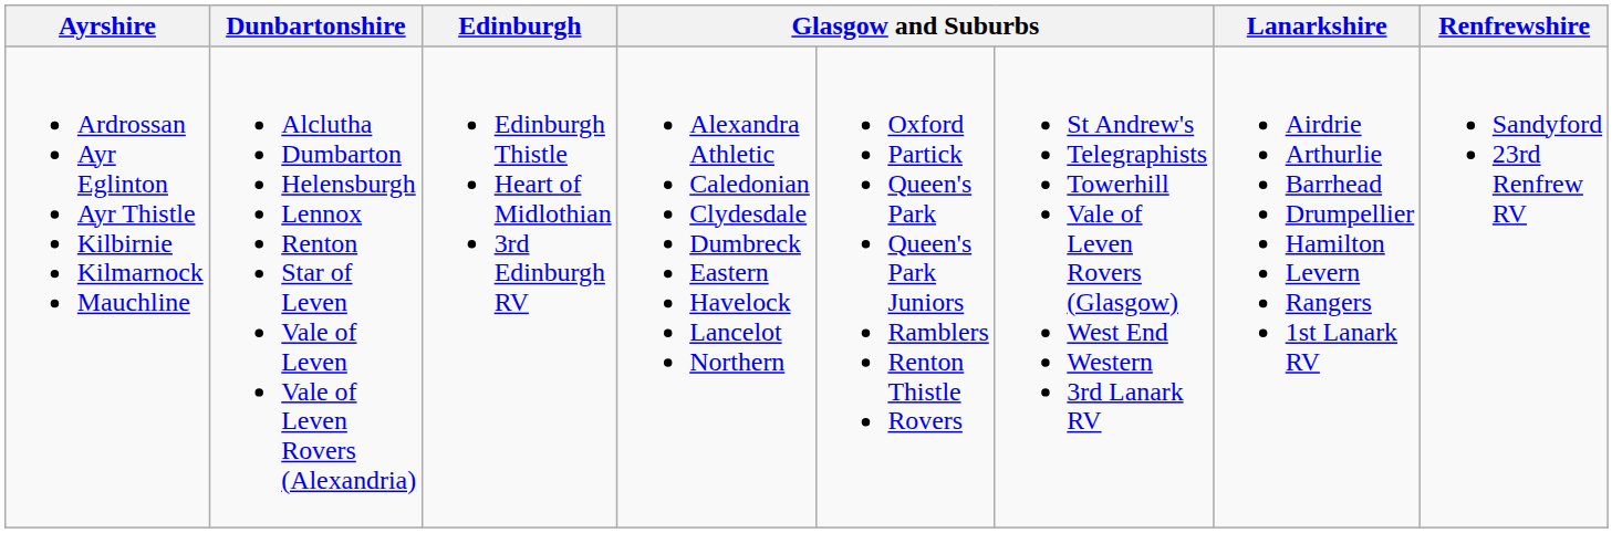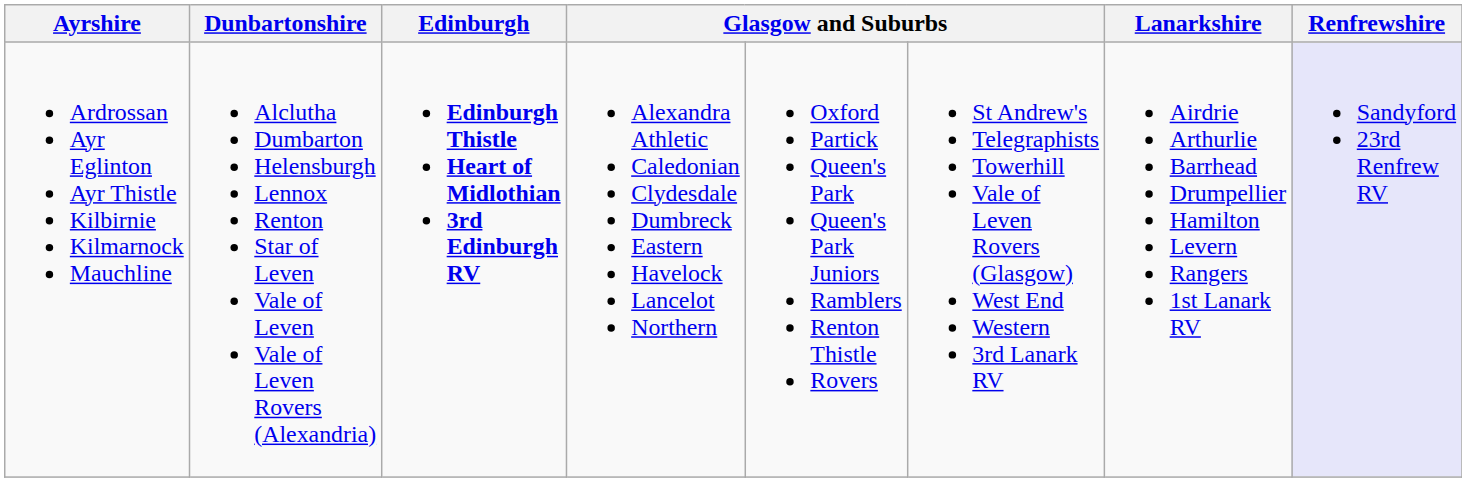row 2 | Edinburgh: normal -> bold
row 2 | Renfrewshire: no background -> lavender background
